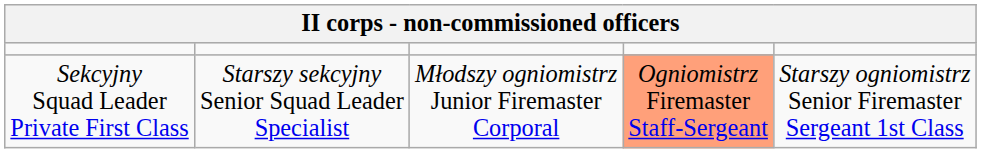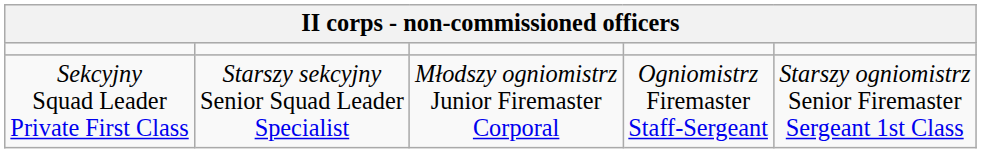Sekcyjny Squad Leader Private First Class | column 4: lightsalmon background -> no background
